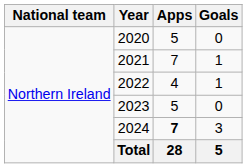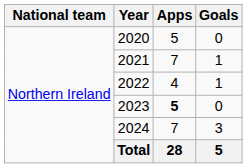2023 | Apps: normal -> bold
2024 | Apps: bold -> normal
